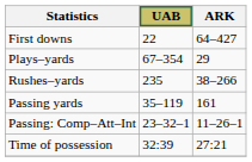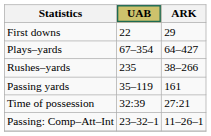First downs | ARK: 64–427 -> 29
Plays–yards | ARK: 29 -> 64–427
rows swapped: Passing: Comp–Att–Int <-> Time of possession
